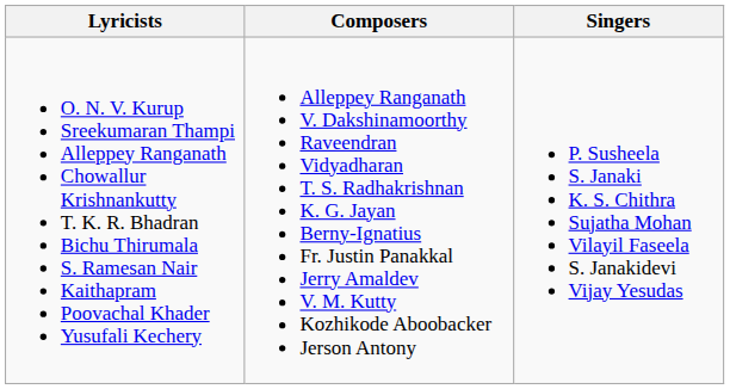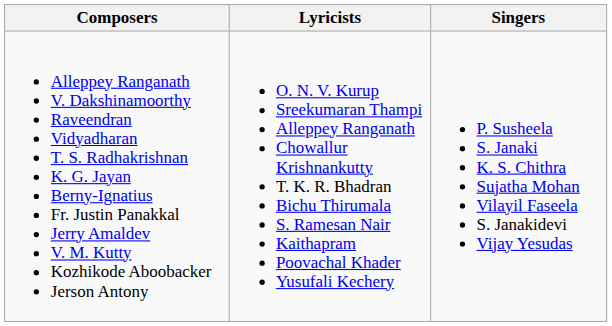columns swapped: Lyricists <-> Composers
